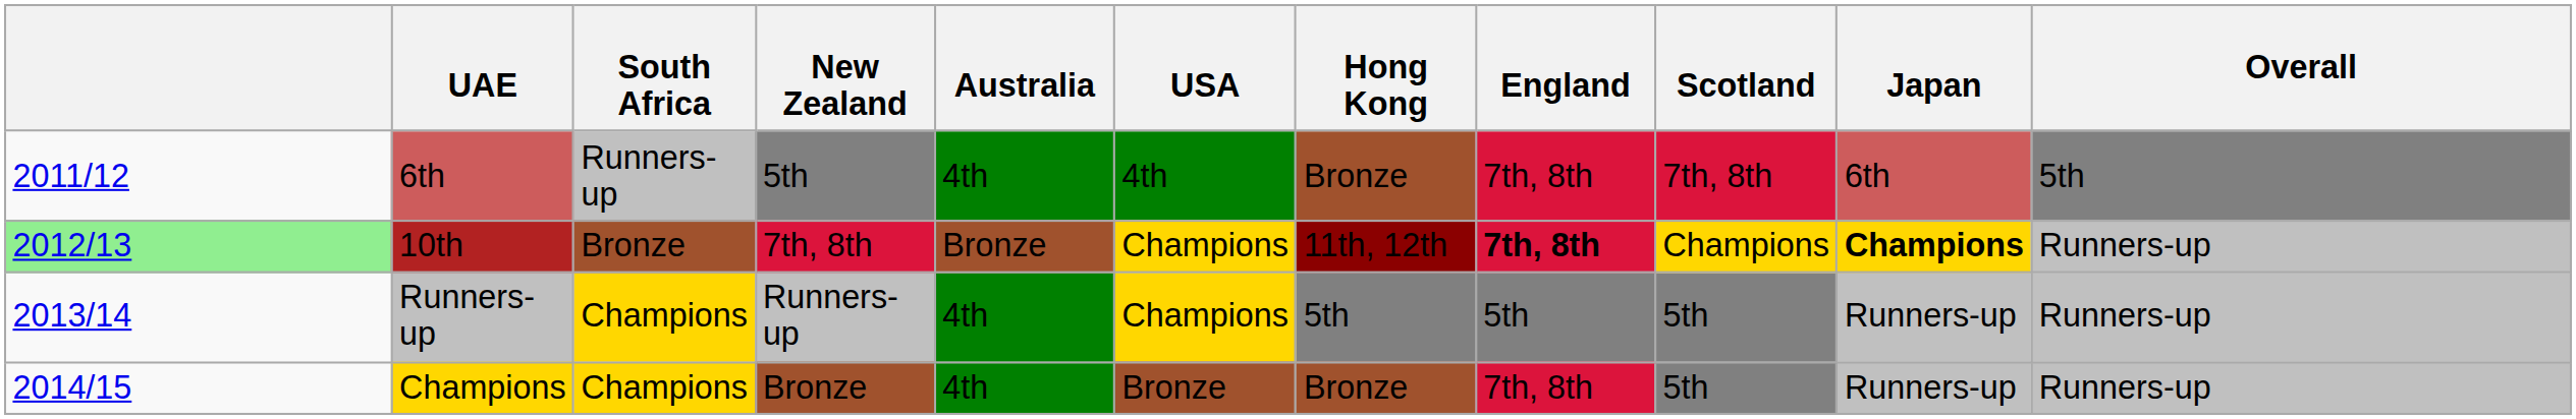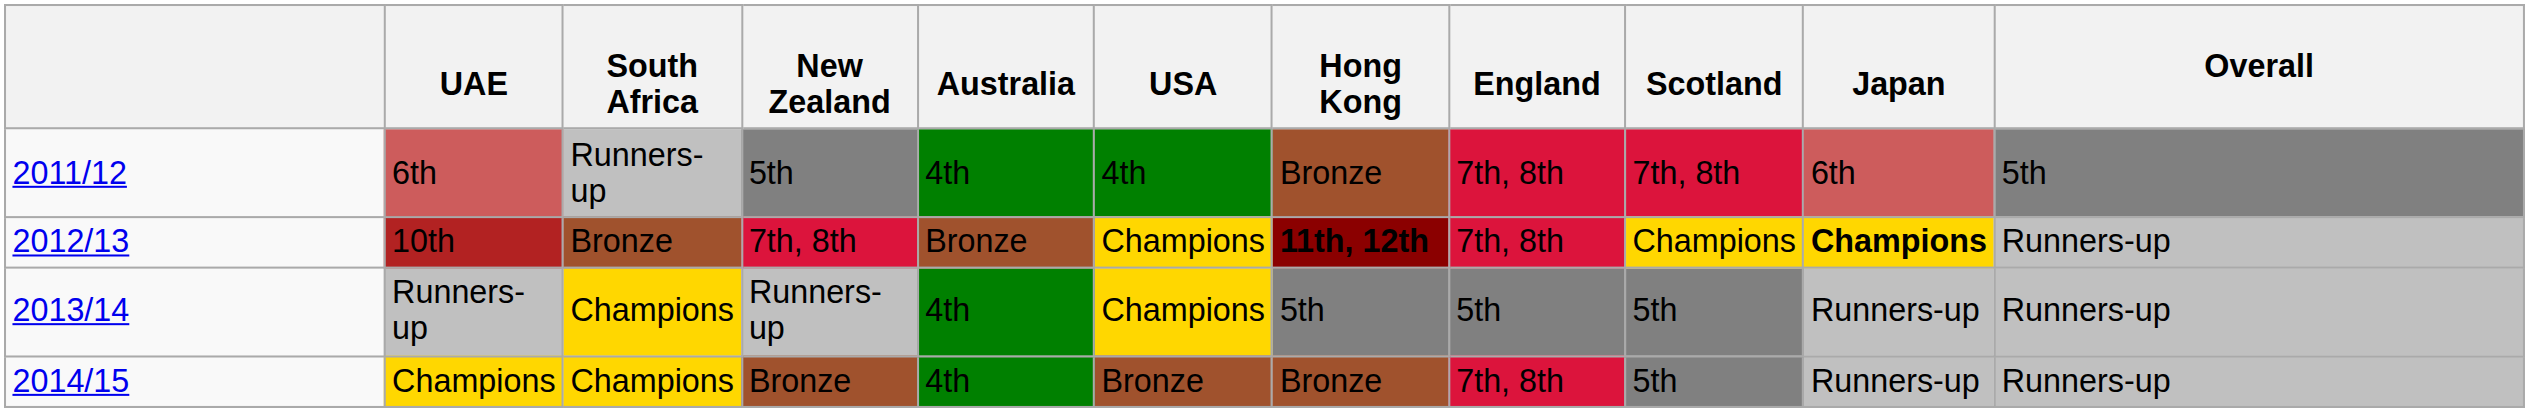10th | column 1: lightgreen background -> no background
10th | Hong Kong: normal -> bold
10th | England: bold -> normal
